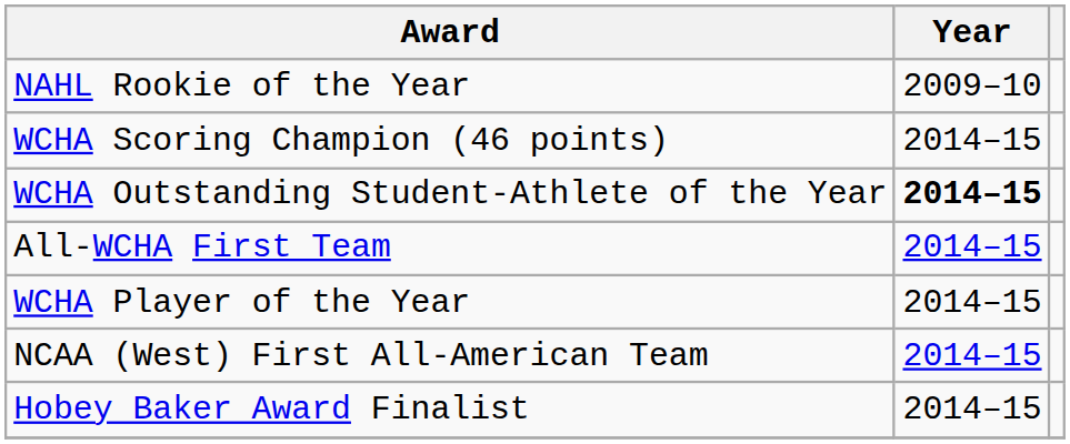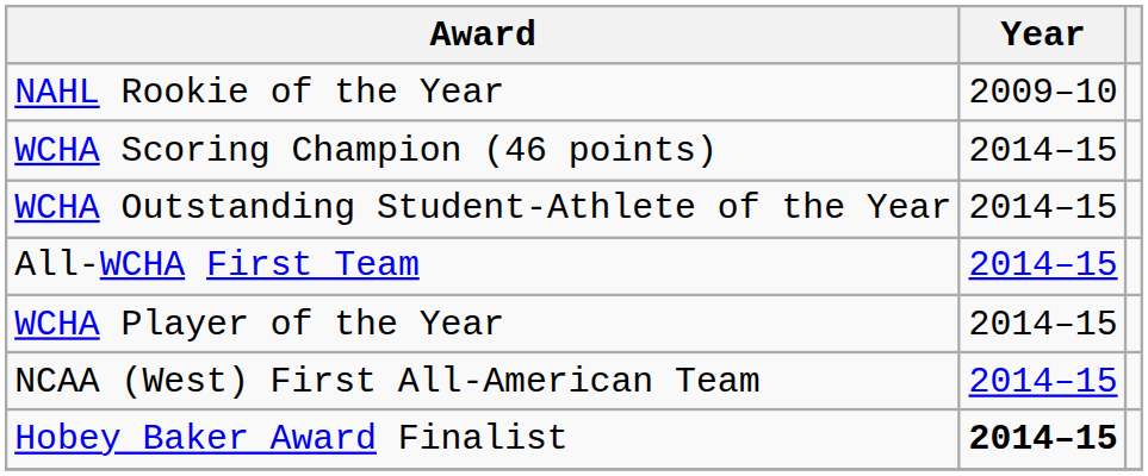WCHA Outstanding Student-Athlete of the Year | Year: bold -> normal
Hobey Baker Award Finalist | Year: normal -> bold
